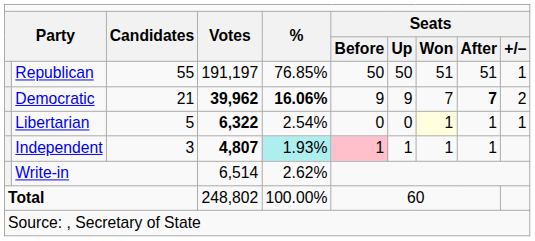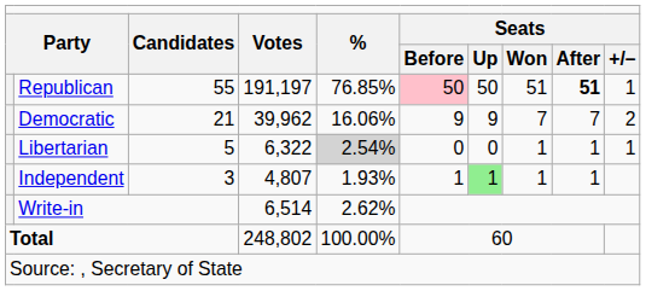Republican | column 6: no background -> pink background
Republican | column 9: normal -> bold
Democratic | column 4: bold -> normal
Democratic | column 5: bold -> normal
Democratic | column 9: bold -> normal
Libertarian | column 4: bold -> normal
Libertarian | column 5: no background -> lightgrey background
Libertarian | column 8: lightyellow background -> no background
Independent | column 4: bold -> normal
Independent | column 5: paleturquoise background -> no background
Independent | column 6: pink background -> no background
Independent | column 7: no background -> lightgreen background
